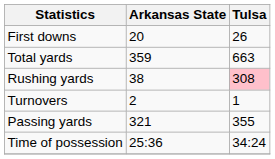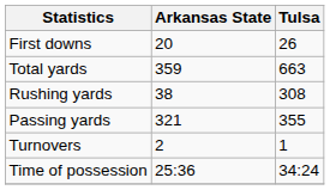Rushing yards | Tulsa: pink background -> no background
rows swapped: Passing yards <-> Turnovers
